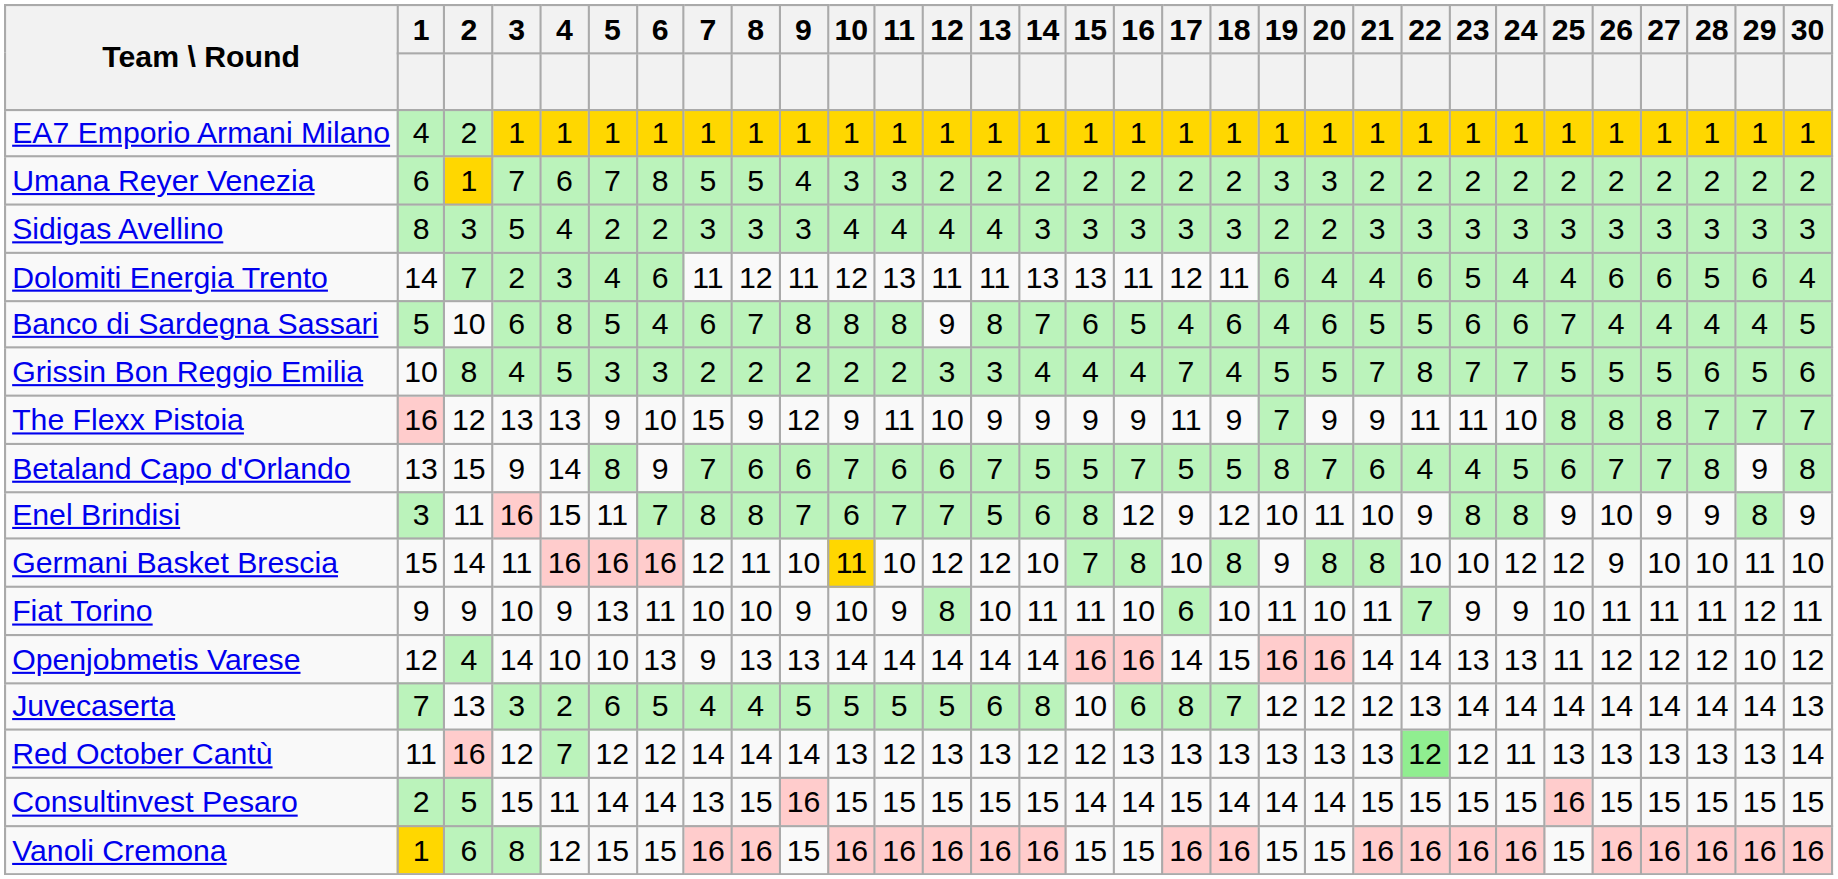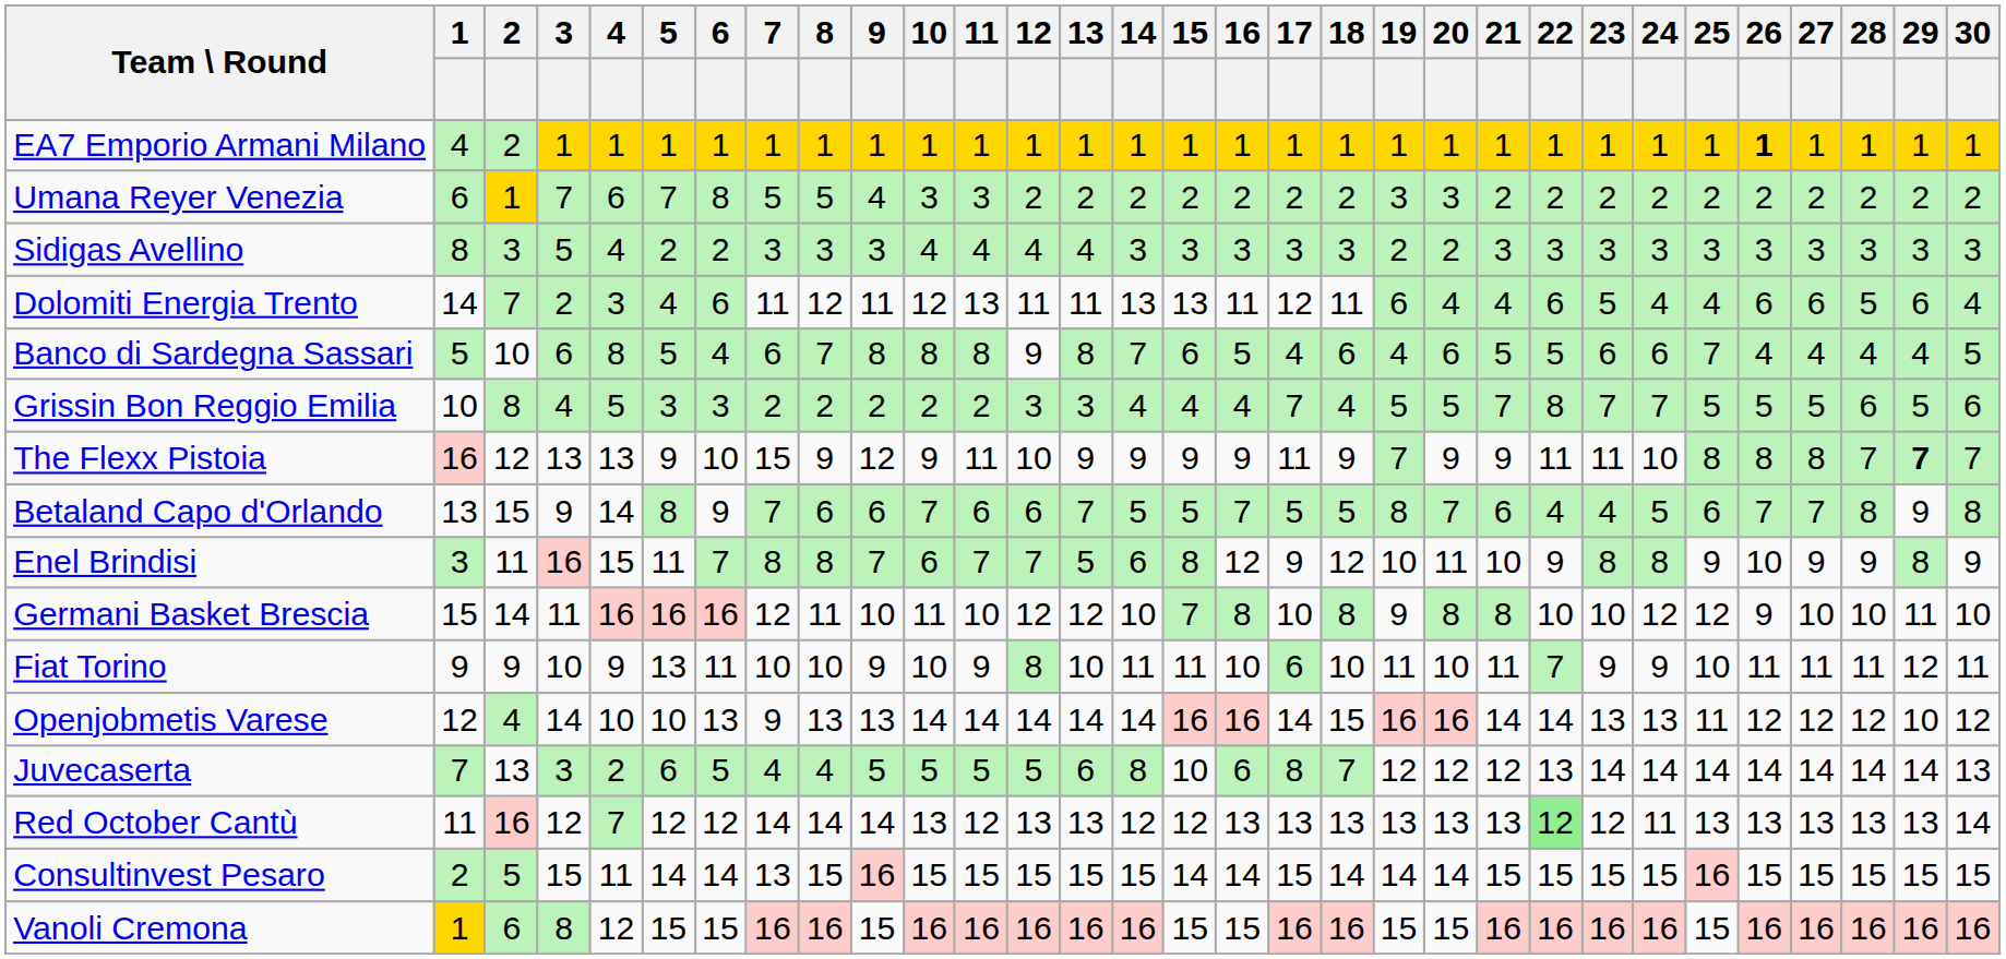EA7 Emporio Armani Milano | 26: normal -> bold
The Flexx Pistoia | 29: normal -> bold
Germani Basket Brescia | 10: gold background -> no background
